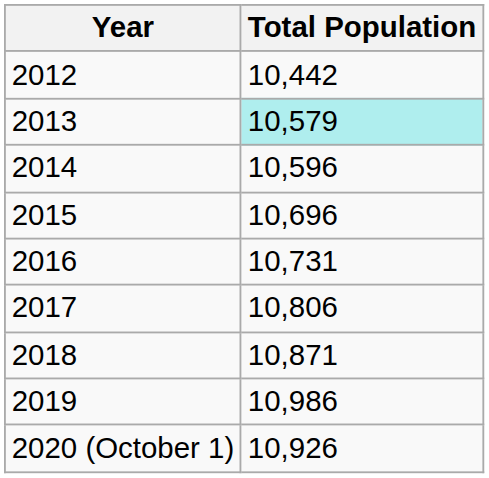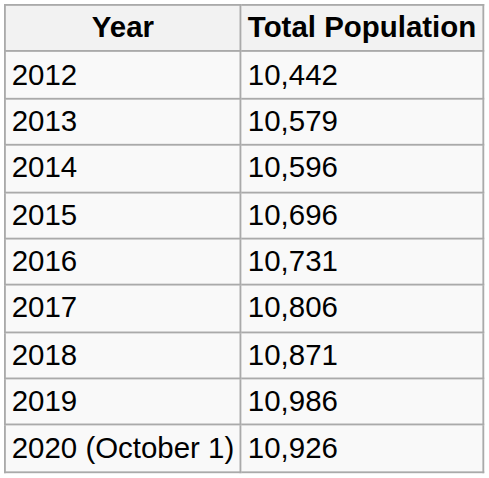2013 | Total Population: paleturquoise background -> no background
